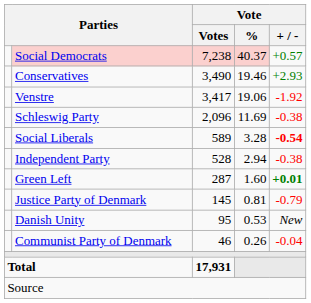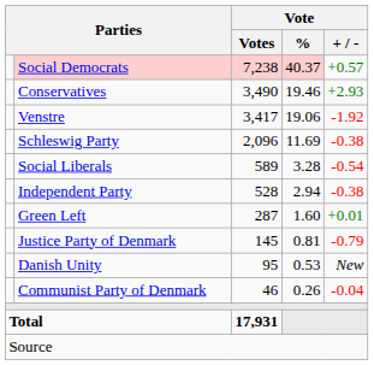Social Liberals | Vote / + / -: bold -> normal
Green Left | Vote / + / -: bold -> normal
